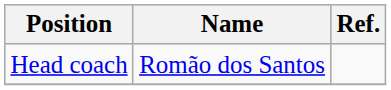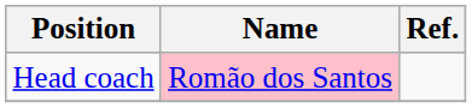Head coach | Name: no background -> pink background
